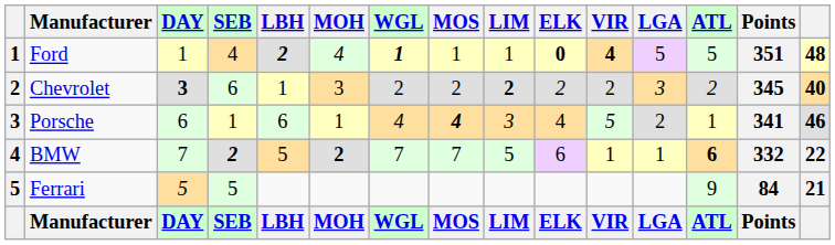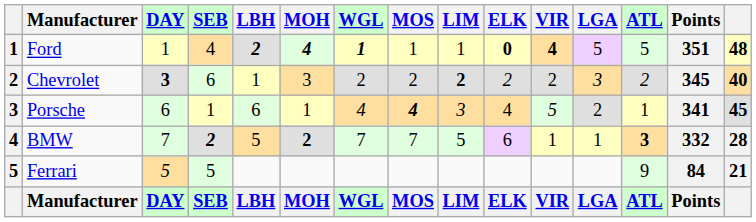Ford | MOH: normal -> bold
Porsche | column 15: 46 -> 45
BMW | ATL: 6 -> 3
BMW | column 15: 22 -> 28
